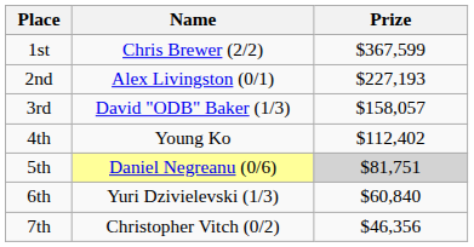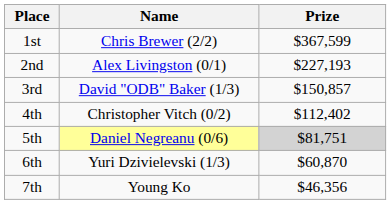3rd | Prize: $158,057 -> $150,857
4th | Name: Young Ko -> Christopher Vitch (0/2)
6th | Prize: $60,840 -> $60,870
7th | Name: Christopher Vitch (0/2) -> Young Ko
